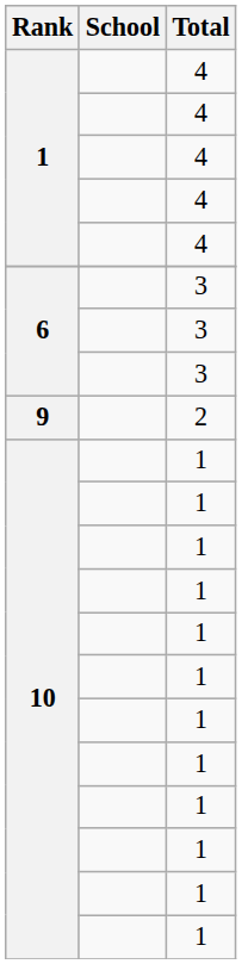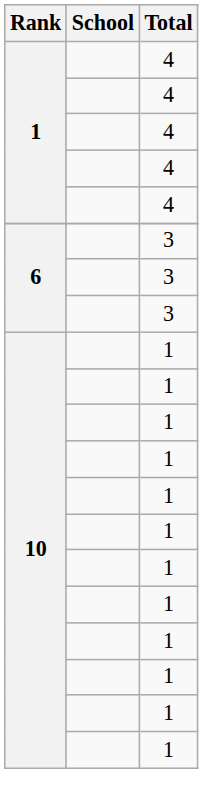- row: 9 | 2
